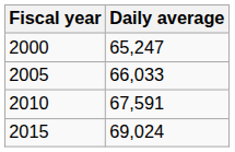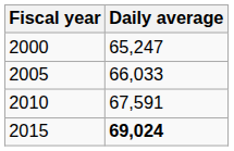2015 | Daily average: normal -> bold
